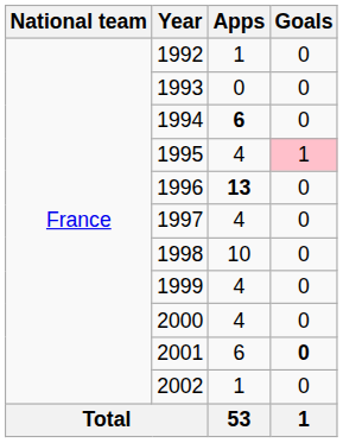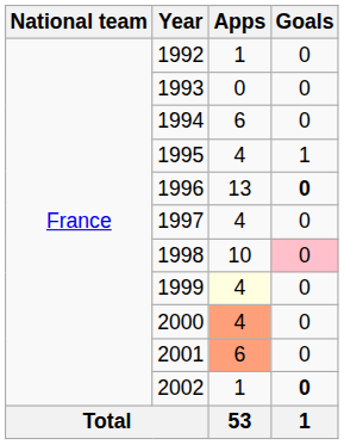1994 | Apps: bold -> normal
1995 | Goals: pink background -> no background
1996 | Apps: bold -> normal
1996 | Goals: normal -> bold
1998 | Goals: no background -> pink background
1999 | Apps: no background -> lightyellow background
2000 | Apps: no background -> lightsalmon background
2001 | Apps: no background -> lightsalmon background
2001 | Goals: bold -> normal
2002 | Goals: normal -> bold
